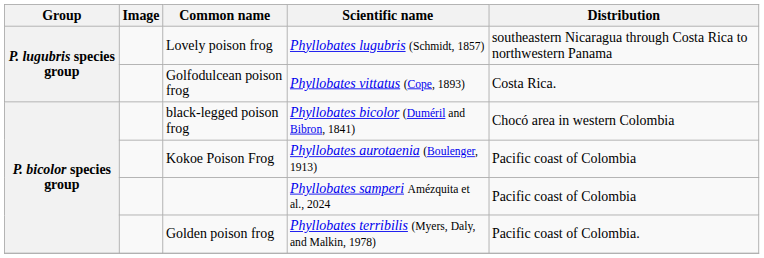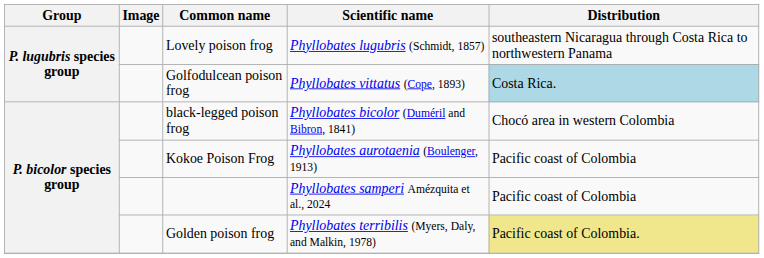Golfodulcean poison frog | Distribution: no background -> lightblue background
Golden poison frog | Distribution: no background -> khaki background
